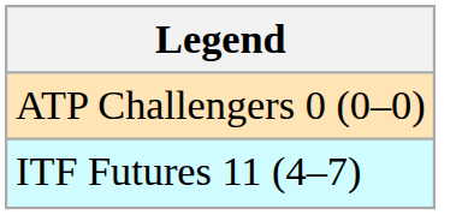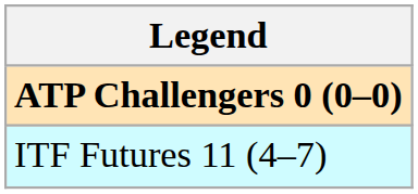row 2 | column 1: normal -> bold
